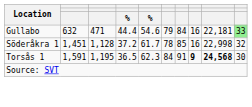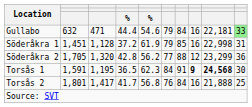Söderåkra 1 | column 5: 61.7 -> 61.9
Söderåkra 1 | column 6: 78 -> 79
Söderåkra 1 | column 10: 32 -> 31
+ row: Söderåkra 2 | 1,705 | 1,320 | 42.8 | 56.2 | 77 | 88 | 12 | 23,299 | 36
+ row: Torsås 2 | 1,801 | 1,417 | 41.7 | 56.8 | 76 | 84 | 16 | 21,888 | 25
